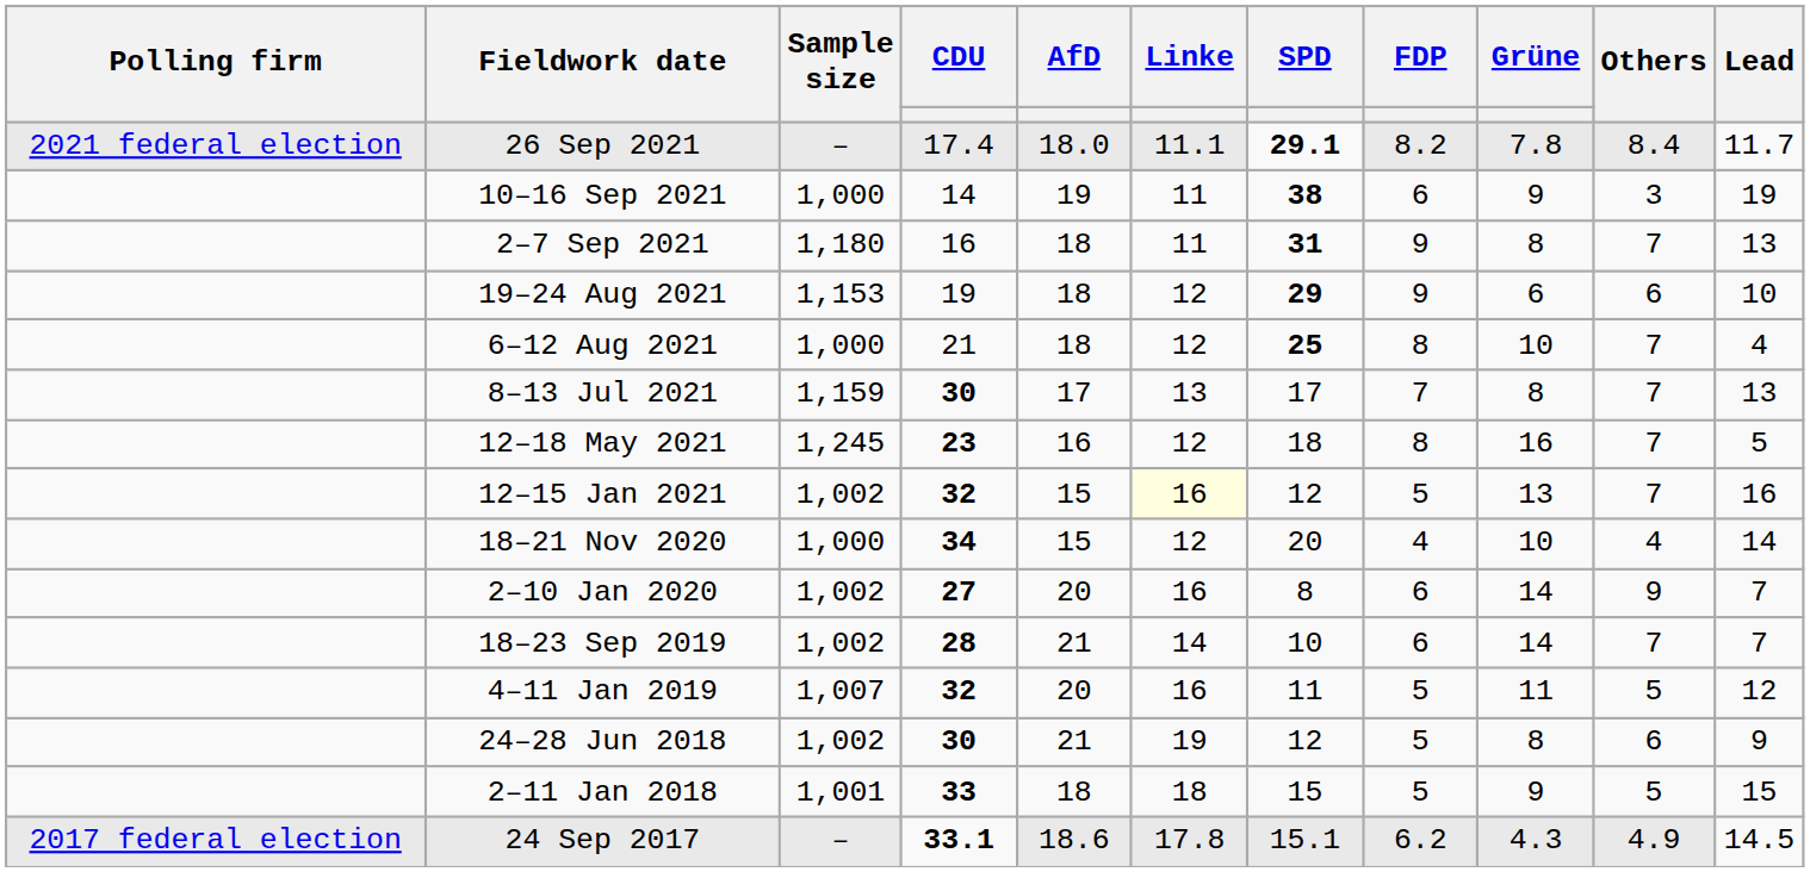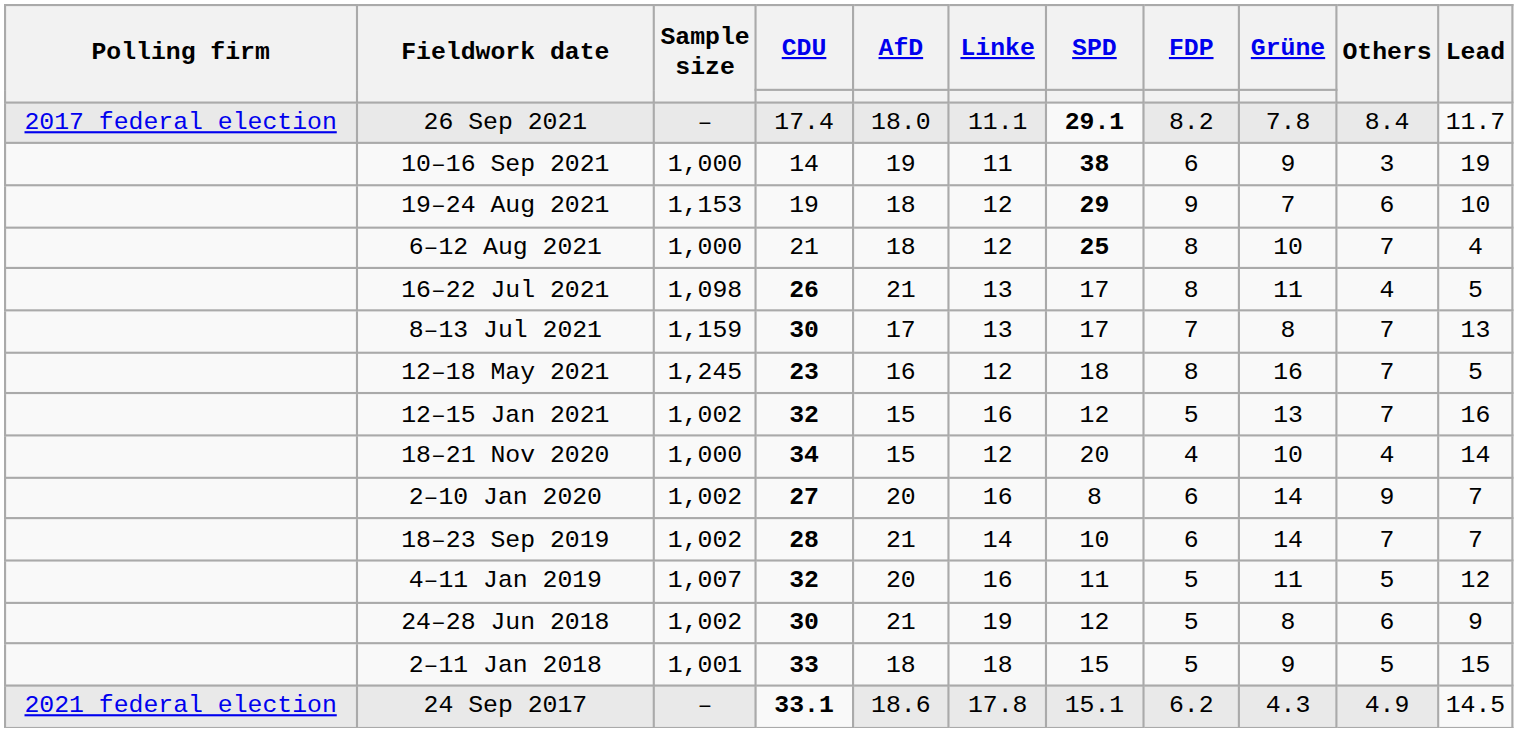26 Sep 2021 | Polling firm: 2021 federal election -> 2017 federal election
- row: 2–7 Sep 2021 | 1,180 | 16 | 18 | 11 | 31 | 9 | 8 | 7 | 13
19–24 Aug 2021 | Grüne: 6 -> 7
+ row: 16–22 Jul 2021 | 1,098 | 26 | 21 | 13 | 17 | 8 | 11 | 4 | 5
12–15 Jan 2021 | Linke: lightyellow background -> no background
24 Sep 2017 | Polling firm: 2017 federal election -> 2021 federal election
